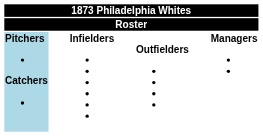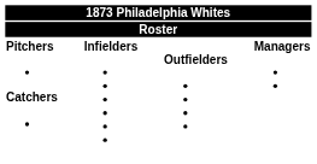Pitchers Catchers | column 1: lightblue background -> no background
